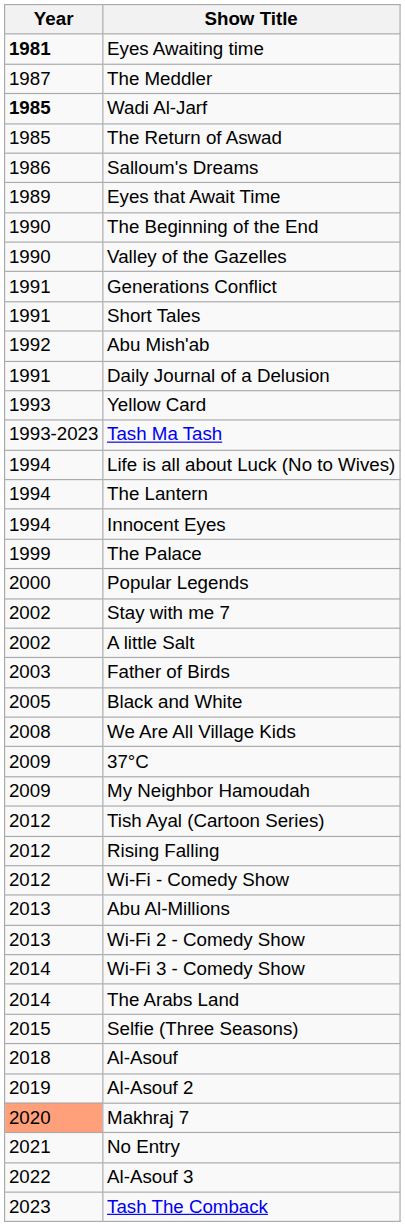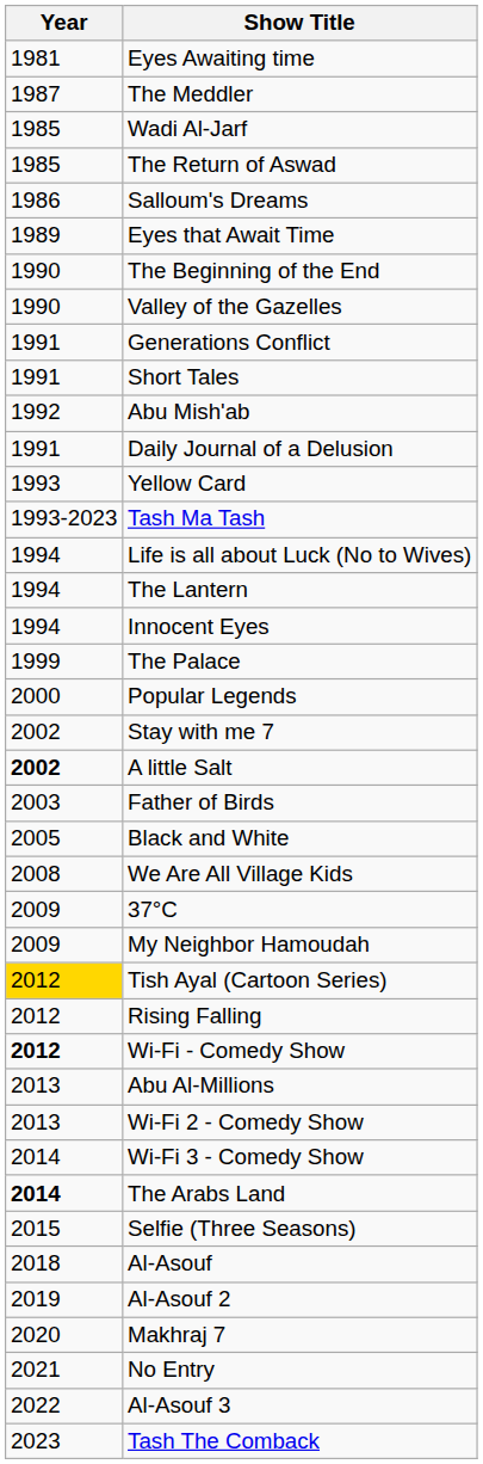Eyes Awaiting time | Year: bold -> normal
Wadi Al-Jarf | Year: bold -> normal
A little Salt | Year: normal -> bold
Tish Ayal (Cartoon Series) | Year: no background -> gold background
Wi-Fi - Comedy Show | Year: normal -> bold
The Arabs Land | Year: normal -> bold
Makhraj 7 | Year: lightsalmon background -> no background
